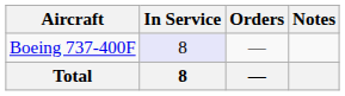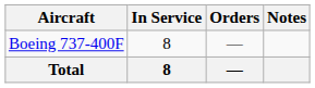Boeing 737-400F | In Service: lavender background -> no background
